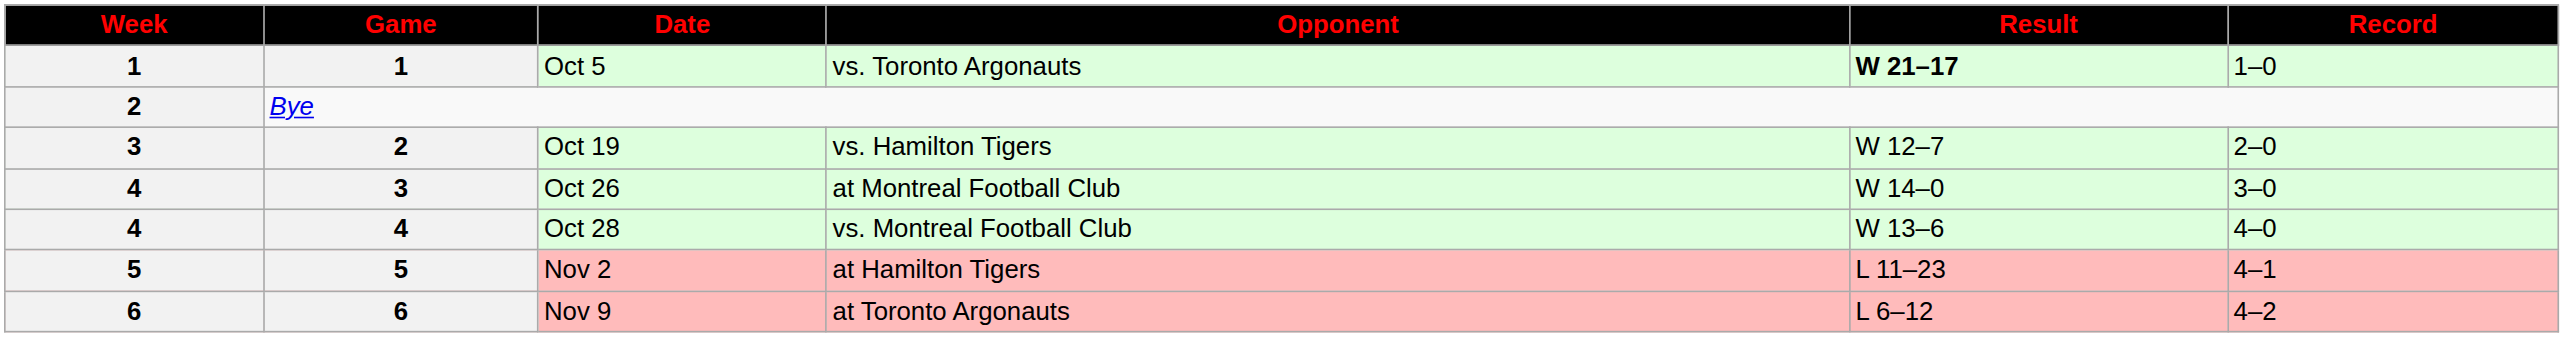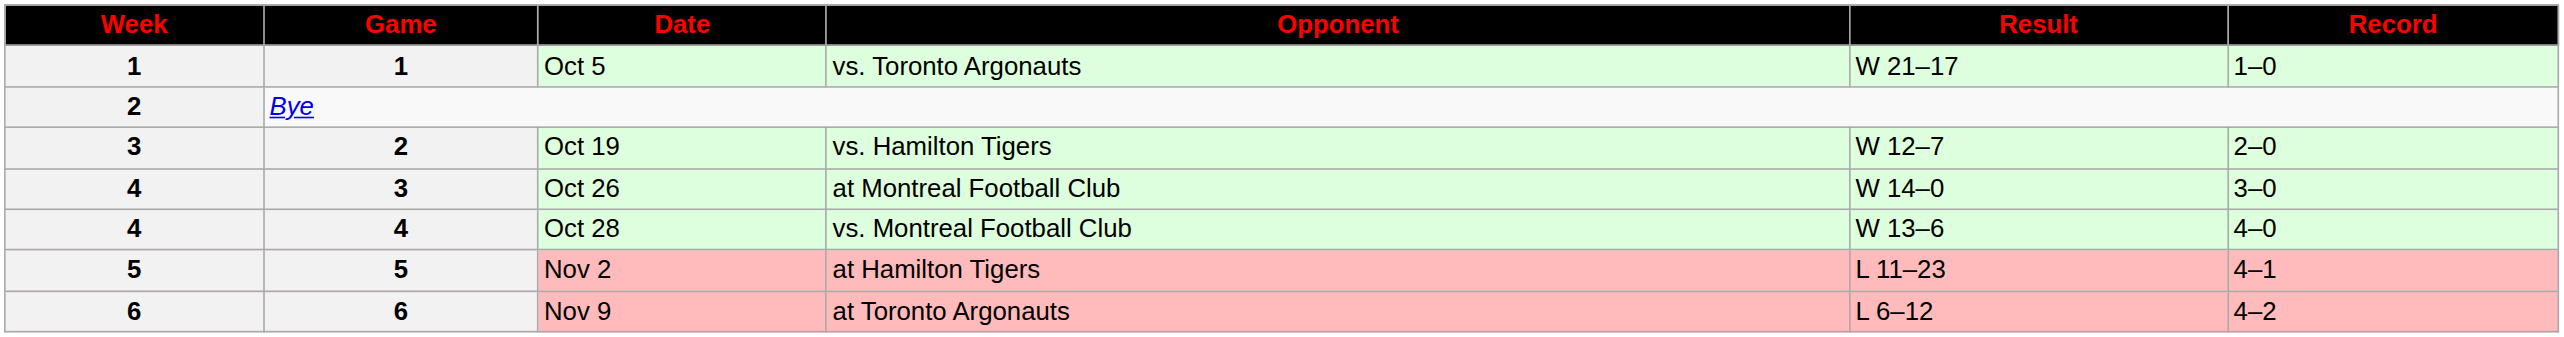Oct 5 | Result: bold -> normal
